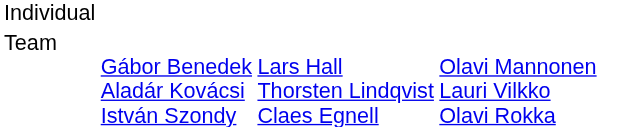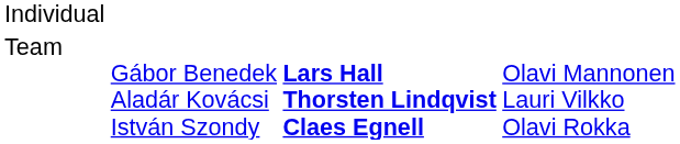Team | column 3: normal -> bold
